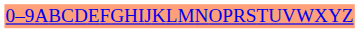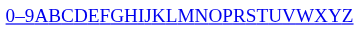row 1 | column 1: lightsalmon background -> no background
